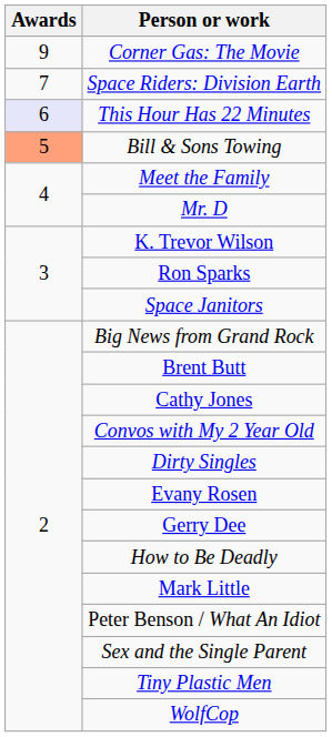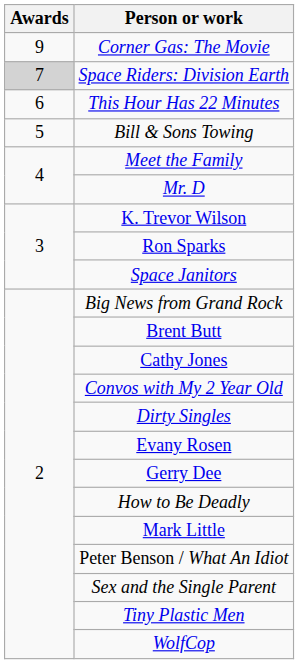Space Riders: Division Earth | Awards: no background -> lightgrey background
This Hour Has 22 Minutes | Awards: lavender background -> no background
Bill & Sons Towing | Awards: lightsalmon background -> no background
